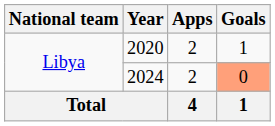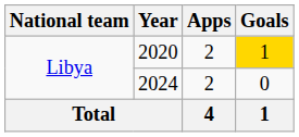2020 | Goals: no background -> gold background
2024 | Goals: lightsalmon background -> no background
